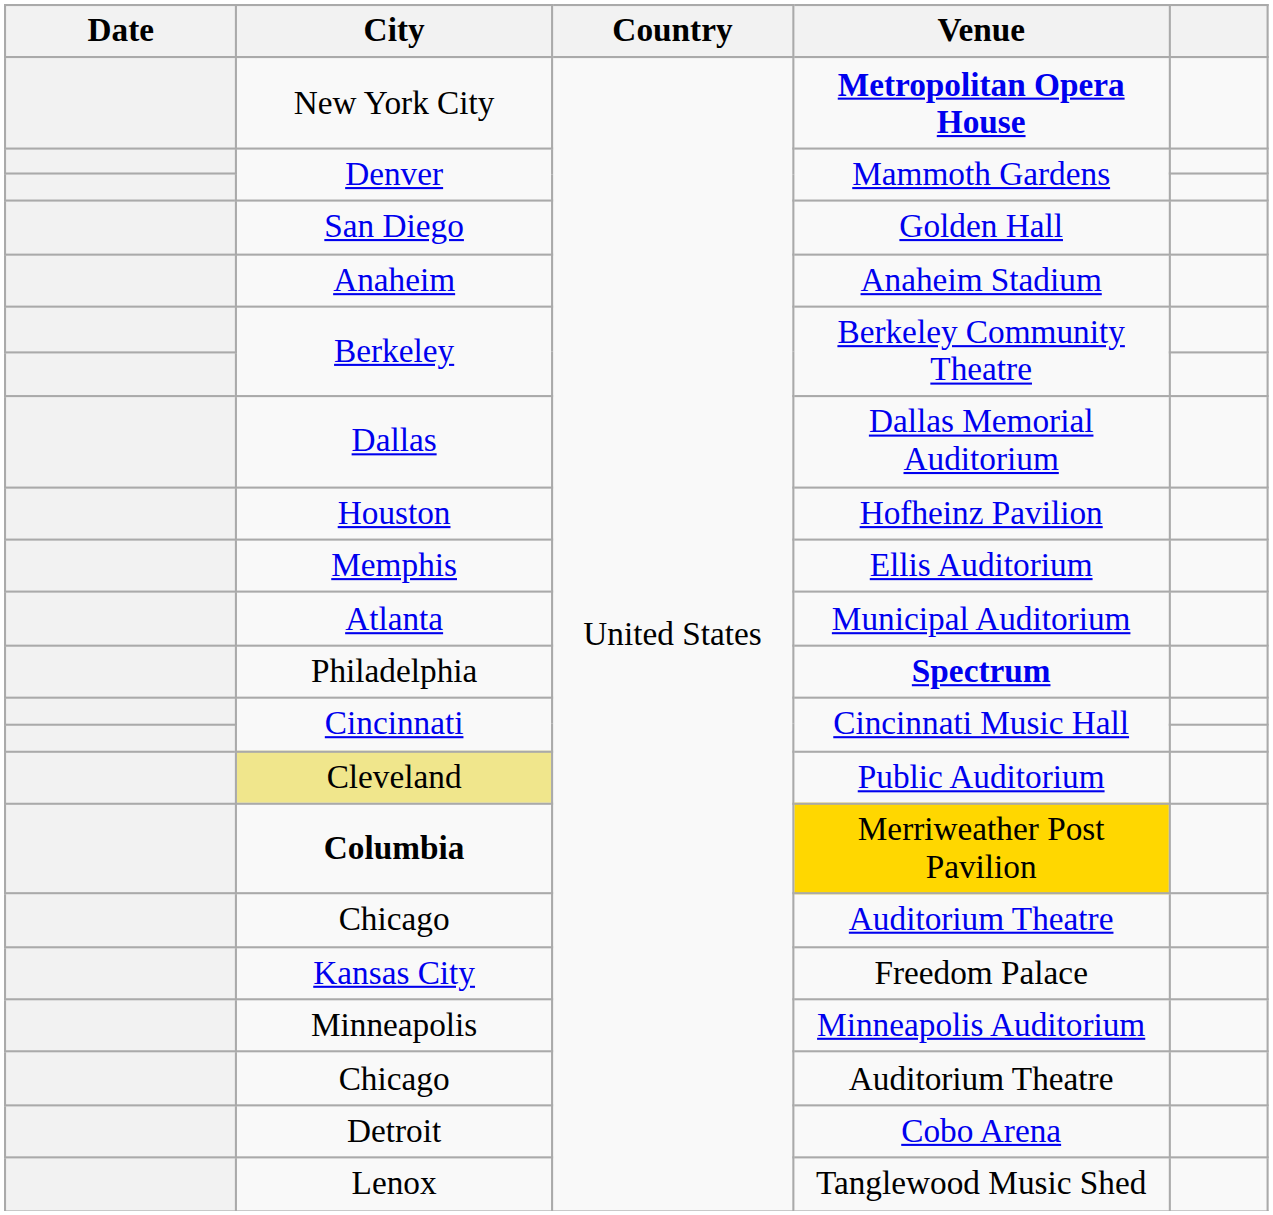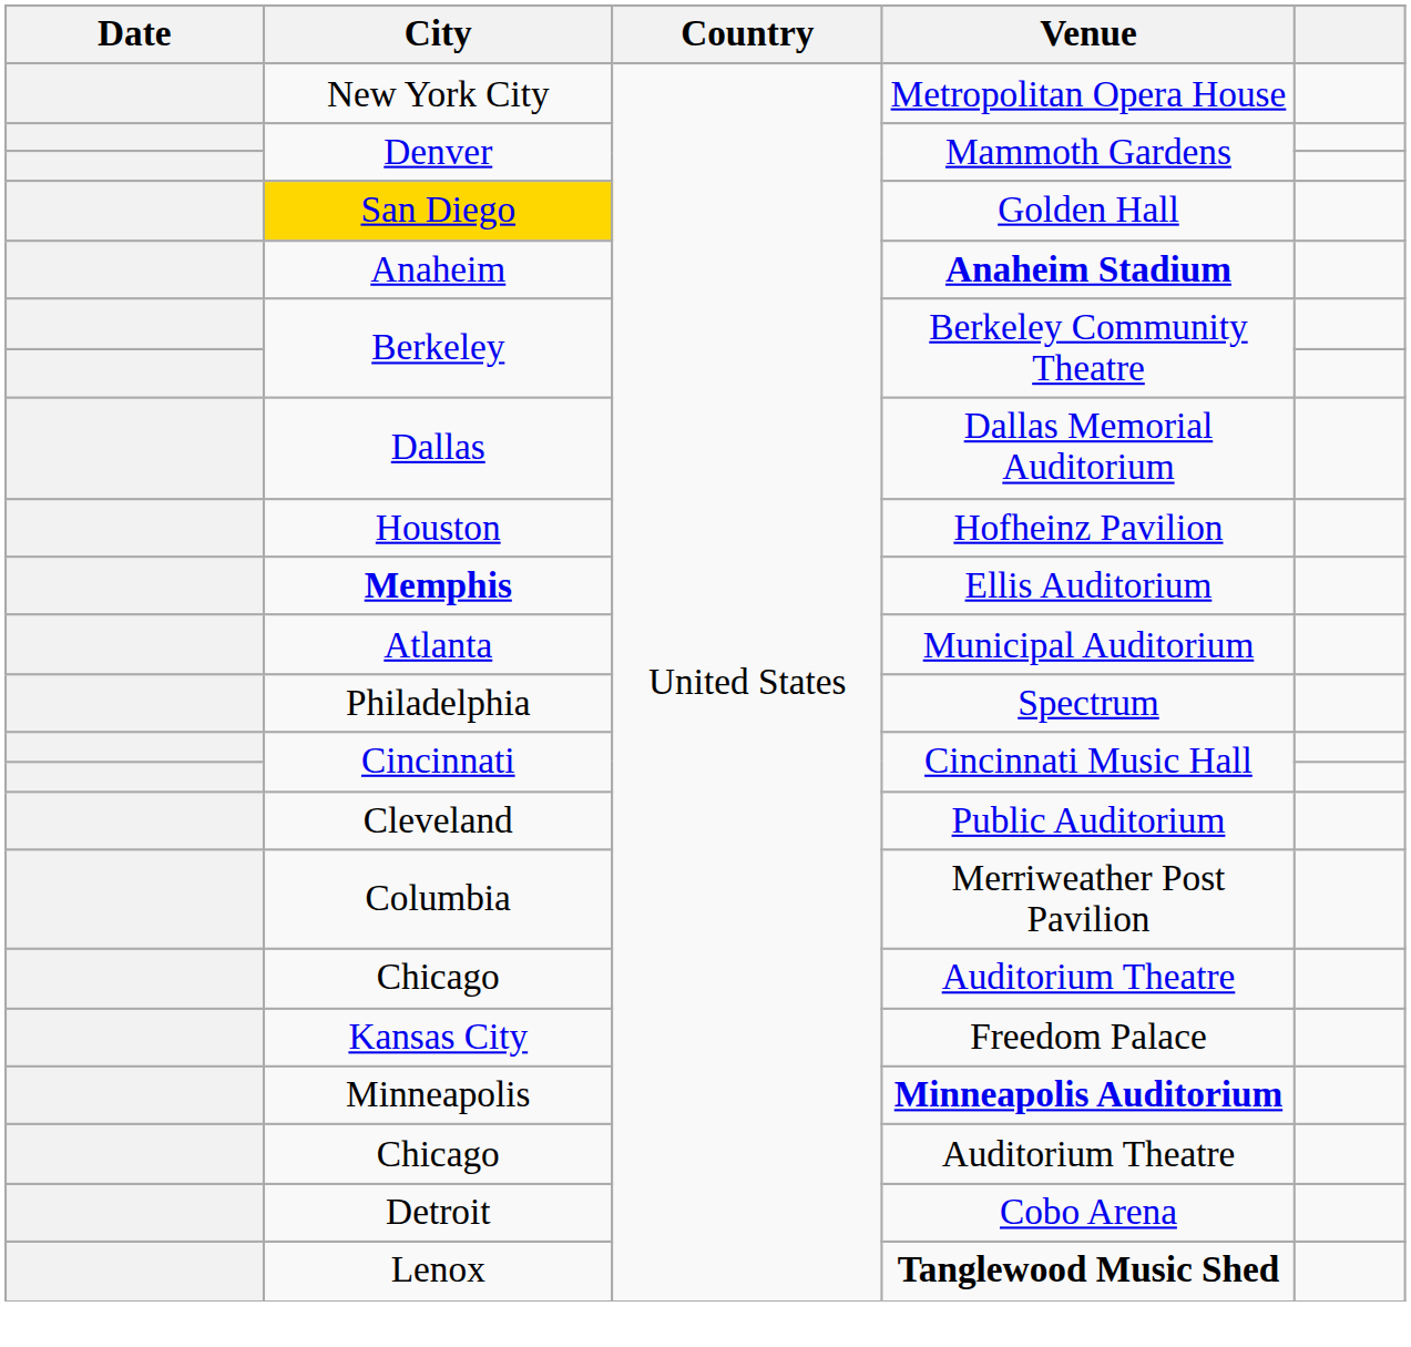New York City | Venue: bold -> normal
San Diego | City: no background -> gold background
Anaheim | Venue: normal -> bold
Memphis | City: normal -> bold
Philadelphia | Venue: bold -> normal
Cleveland | City: khaki background -> no background
Columbia | City: bold -> normal
Columbia | Venue: gold background -> no background
Minneapolis | Venue: normal -> bold
Lenox | Venue: normal -> bold
